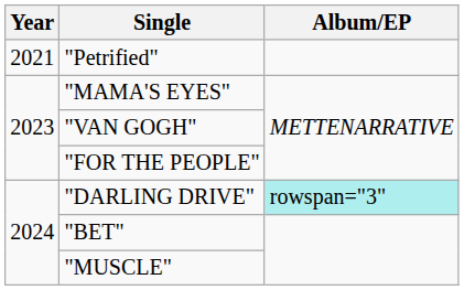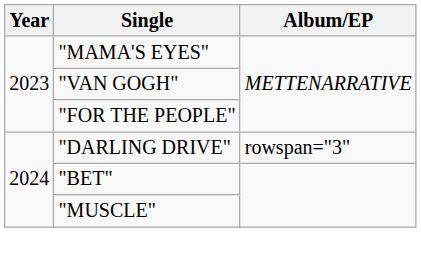- row: 2021 | "Petrified"
"DARLING DRIVE" | Album/EP: paleturquoise background -> no background
